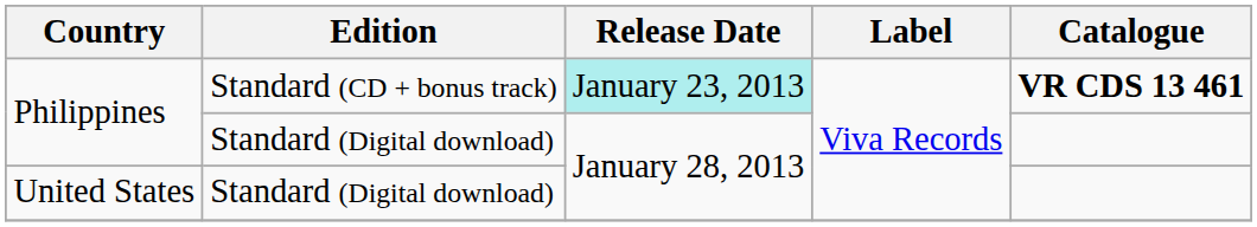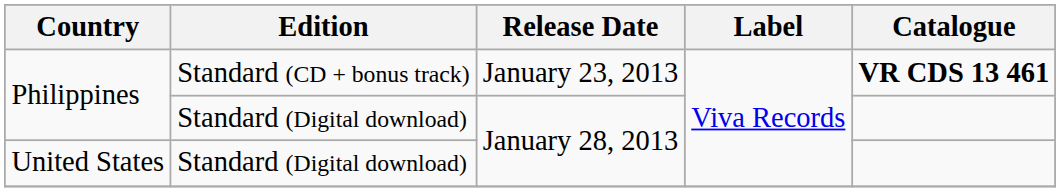Philippines / Standard (CD + bonus track) | Release Date: paleturquoise background -> no background
